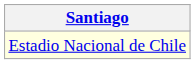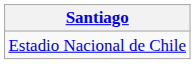row 2 | column 1: lightyellow background -> no background
